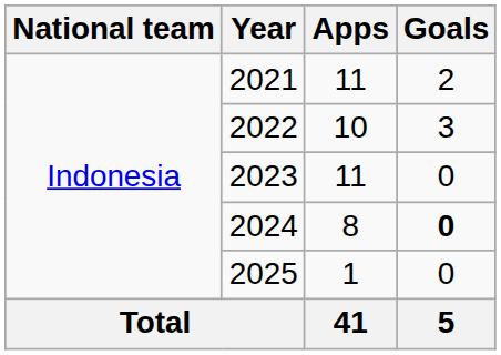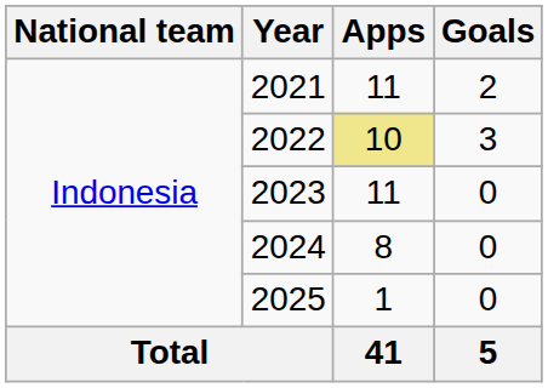2022 | Apps: no background -> khaki background
2024 | Goals: bold -> normal
